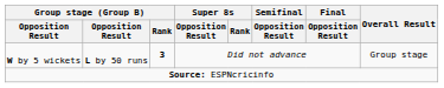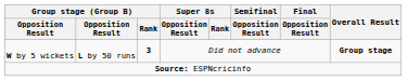W by 5 wickets | Overall Result: normal -> bold
